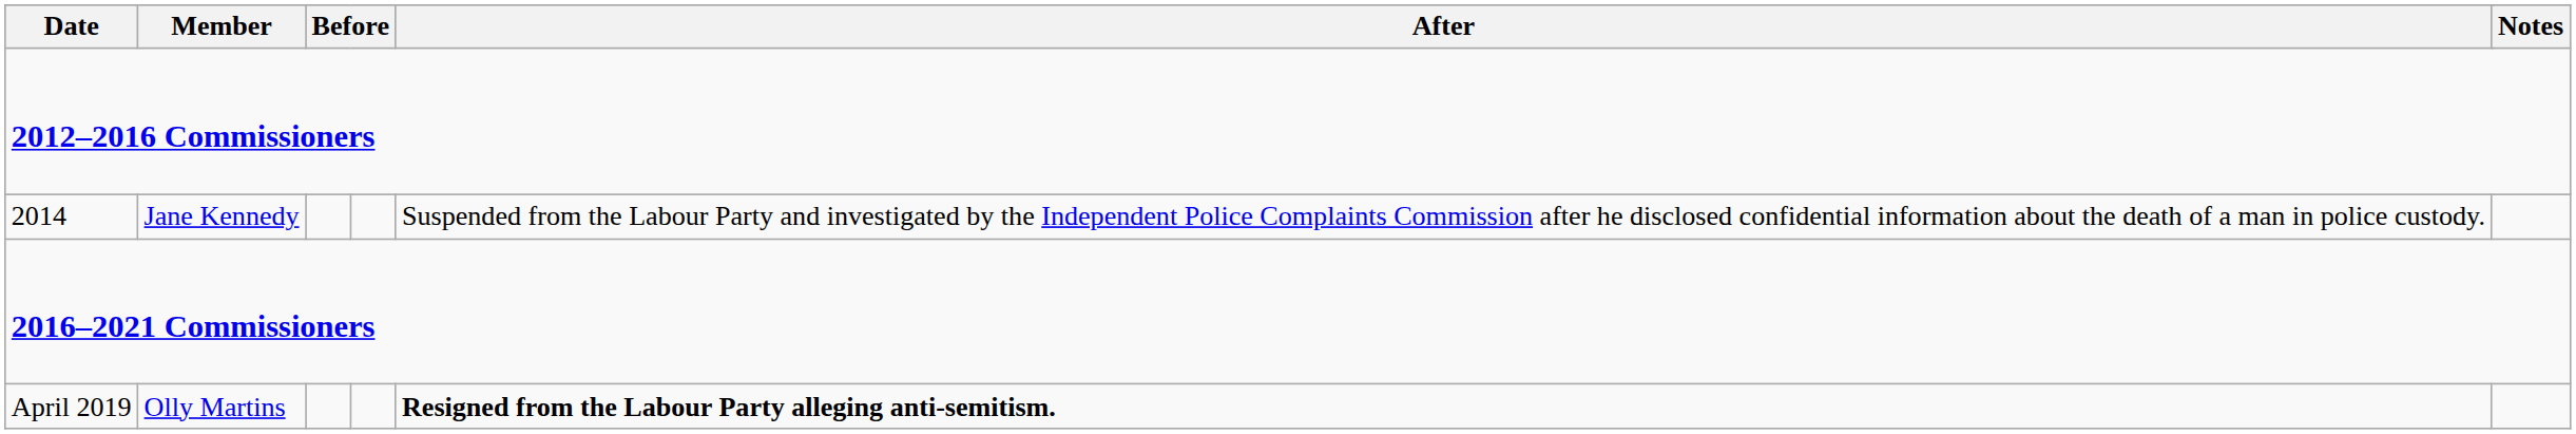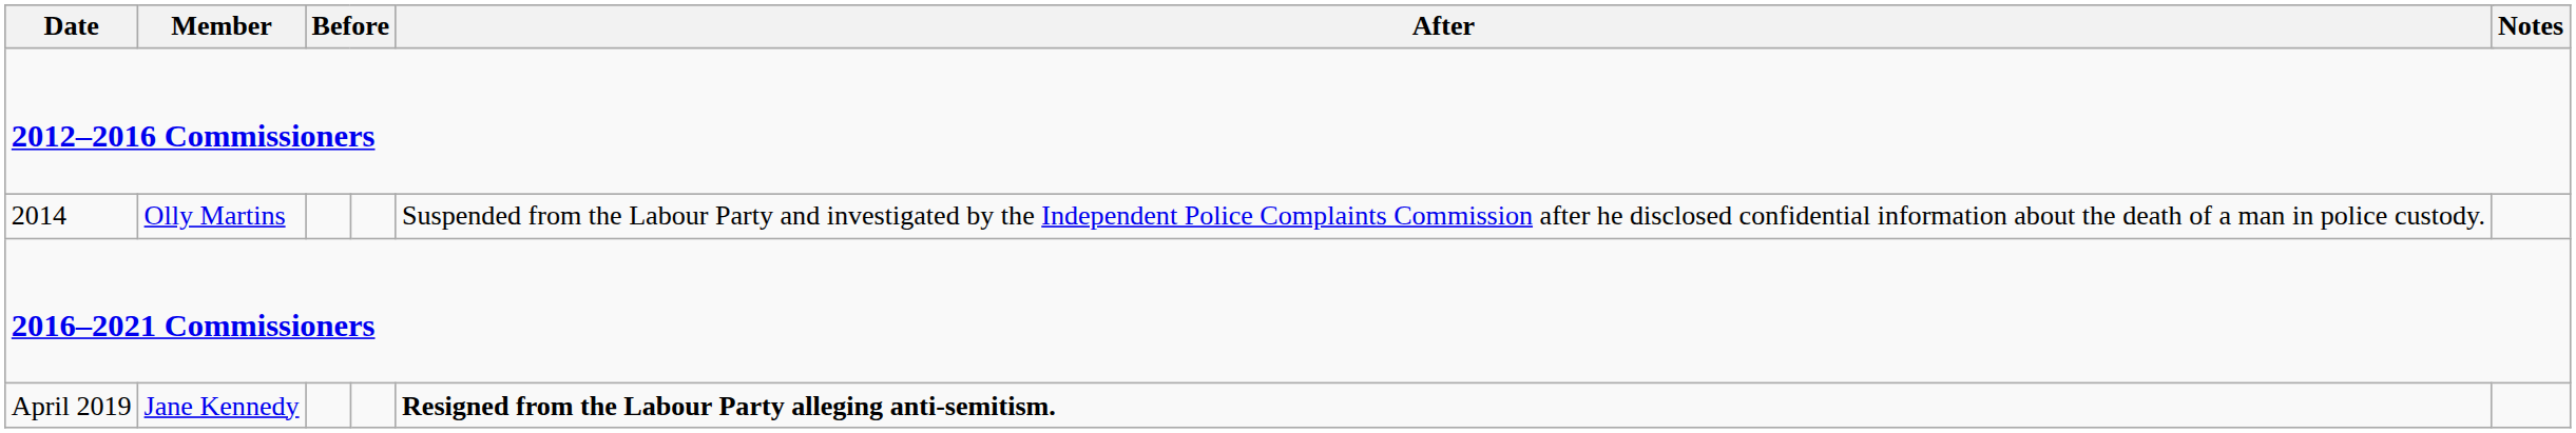2014 | Member: Jane Kennedy -> Olly Martins
April 2019 | Member: Olly Martins -> Jane Kennedy
